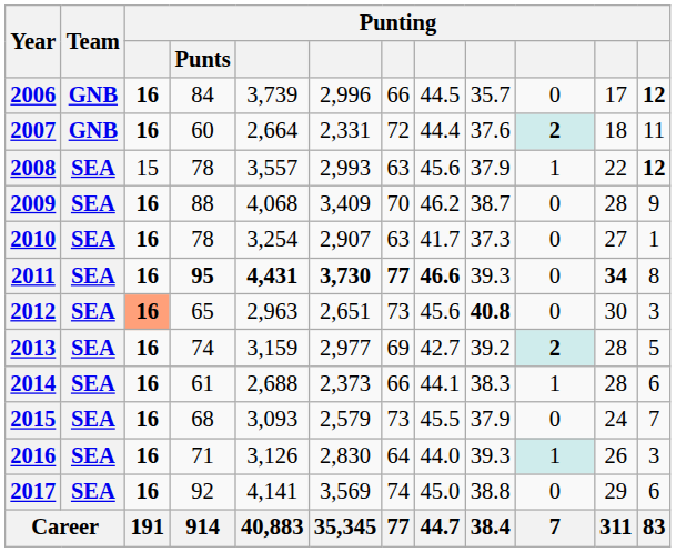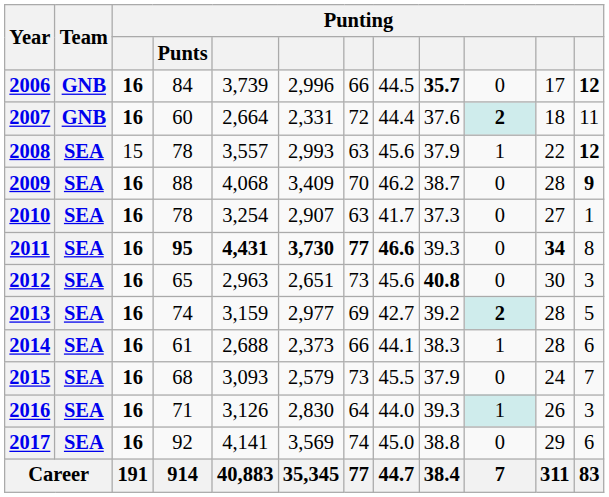2006 | column 9: normal -> bold
2009 | column 12: normal -> bold
2012 | column 3: lightsalmon background -> no background
